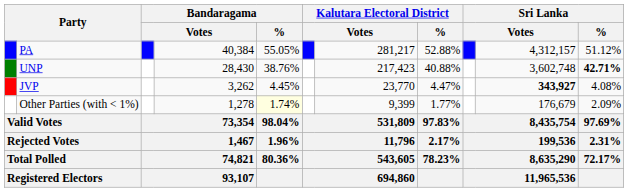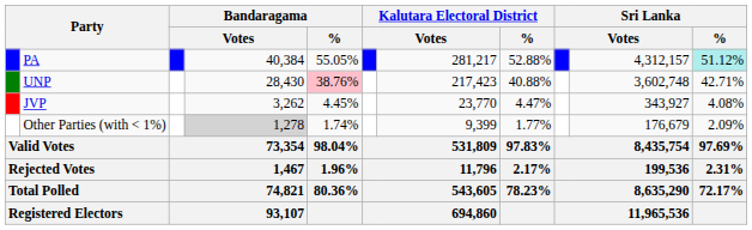PA | Sri Lanka / %: no background -> paleturquoise background
UNP | Bandaragama / %: no background -> pink background
UNP | Sri Lanka / %: bold -> normal
JVP | column 10: bold -> normal
Other Parties (with < 1%) | column 4: no background -> lightgrey background
Other Parties (with < 1%) | Bandaragama / %: lightyellow background -> no background
